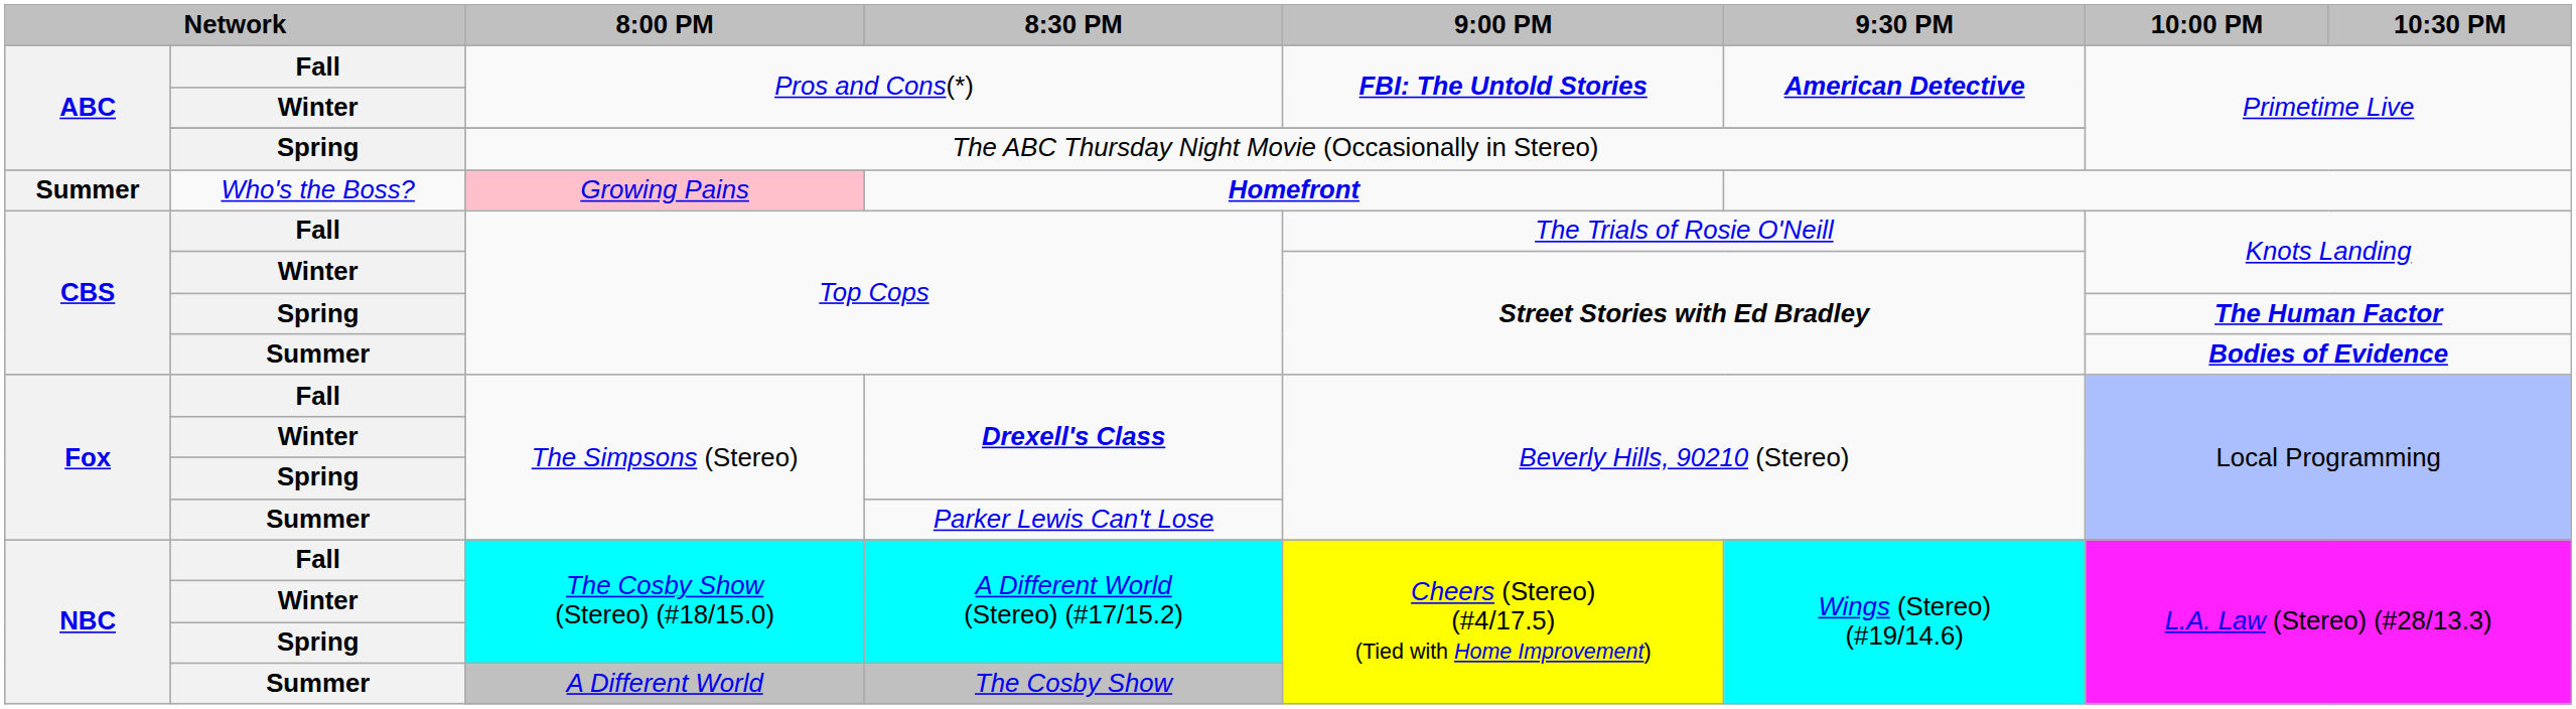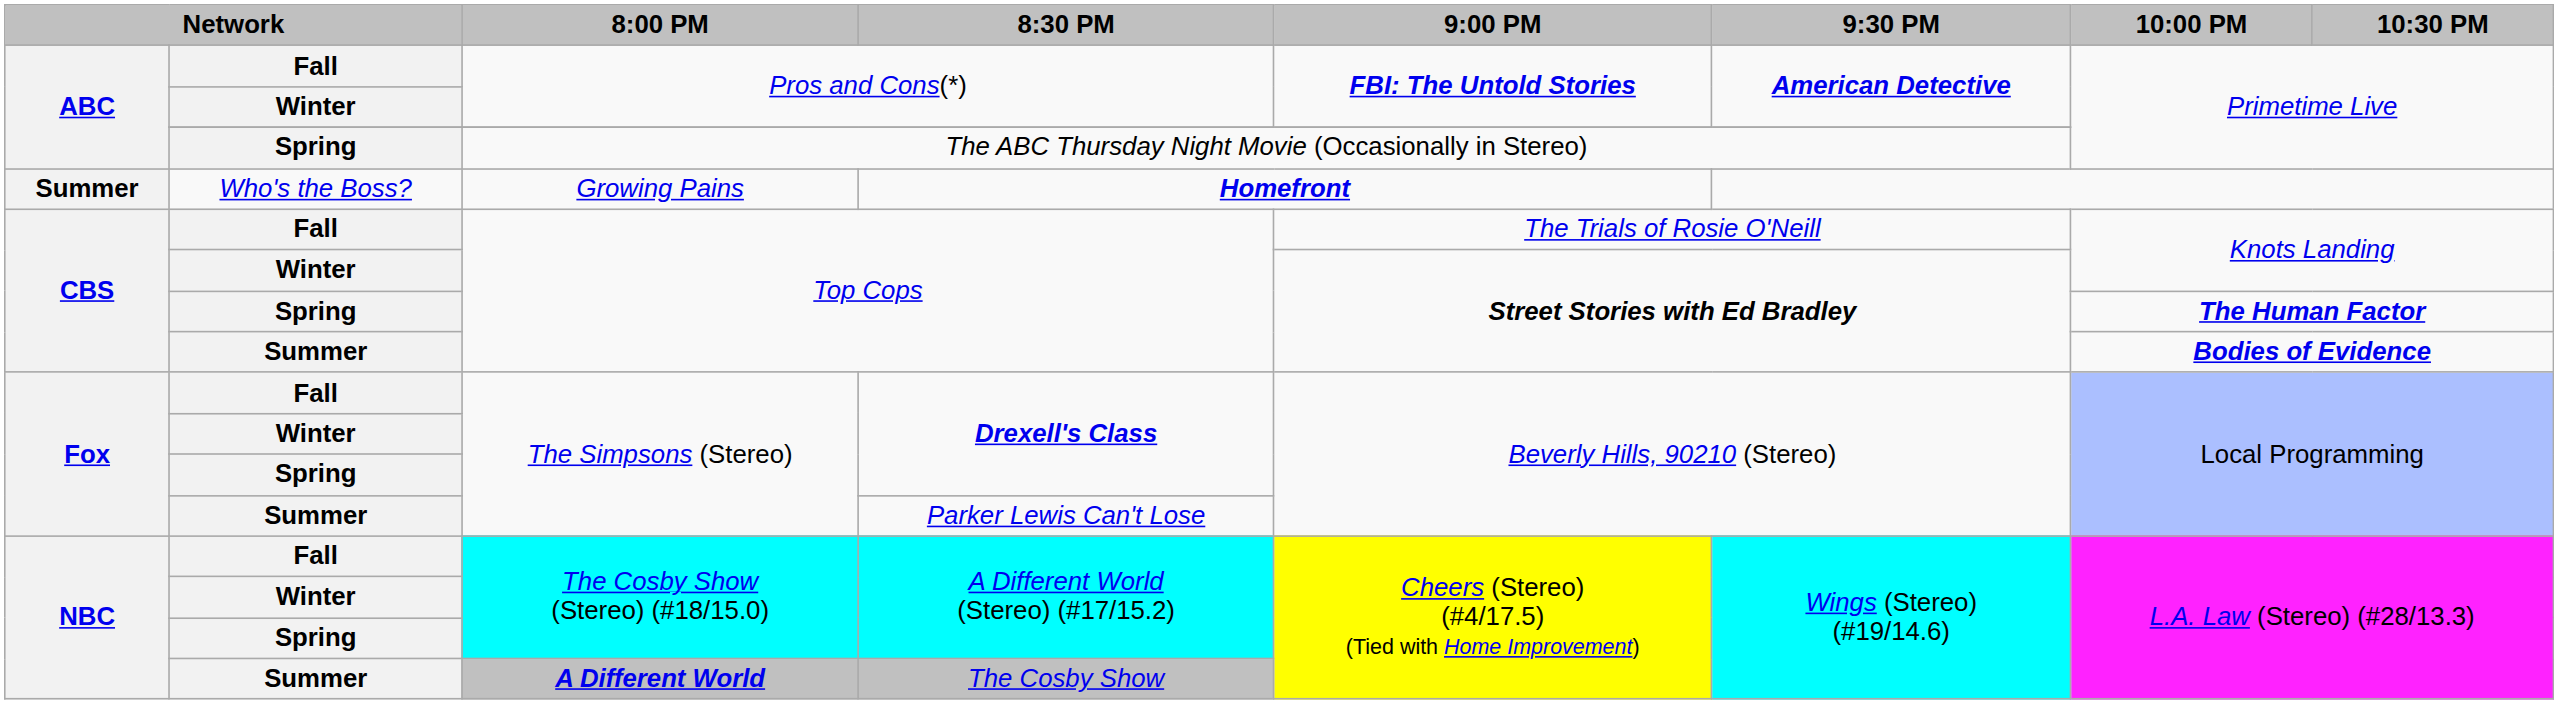Homefront | 8:00 PM: pink background -> no background
The Cosby Show | 8:00 PM: normal -> bold
